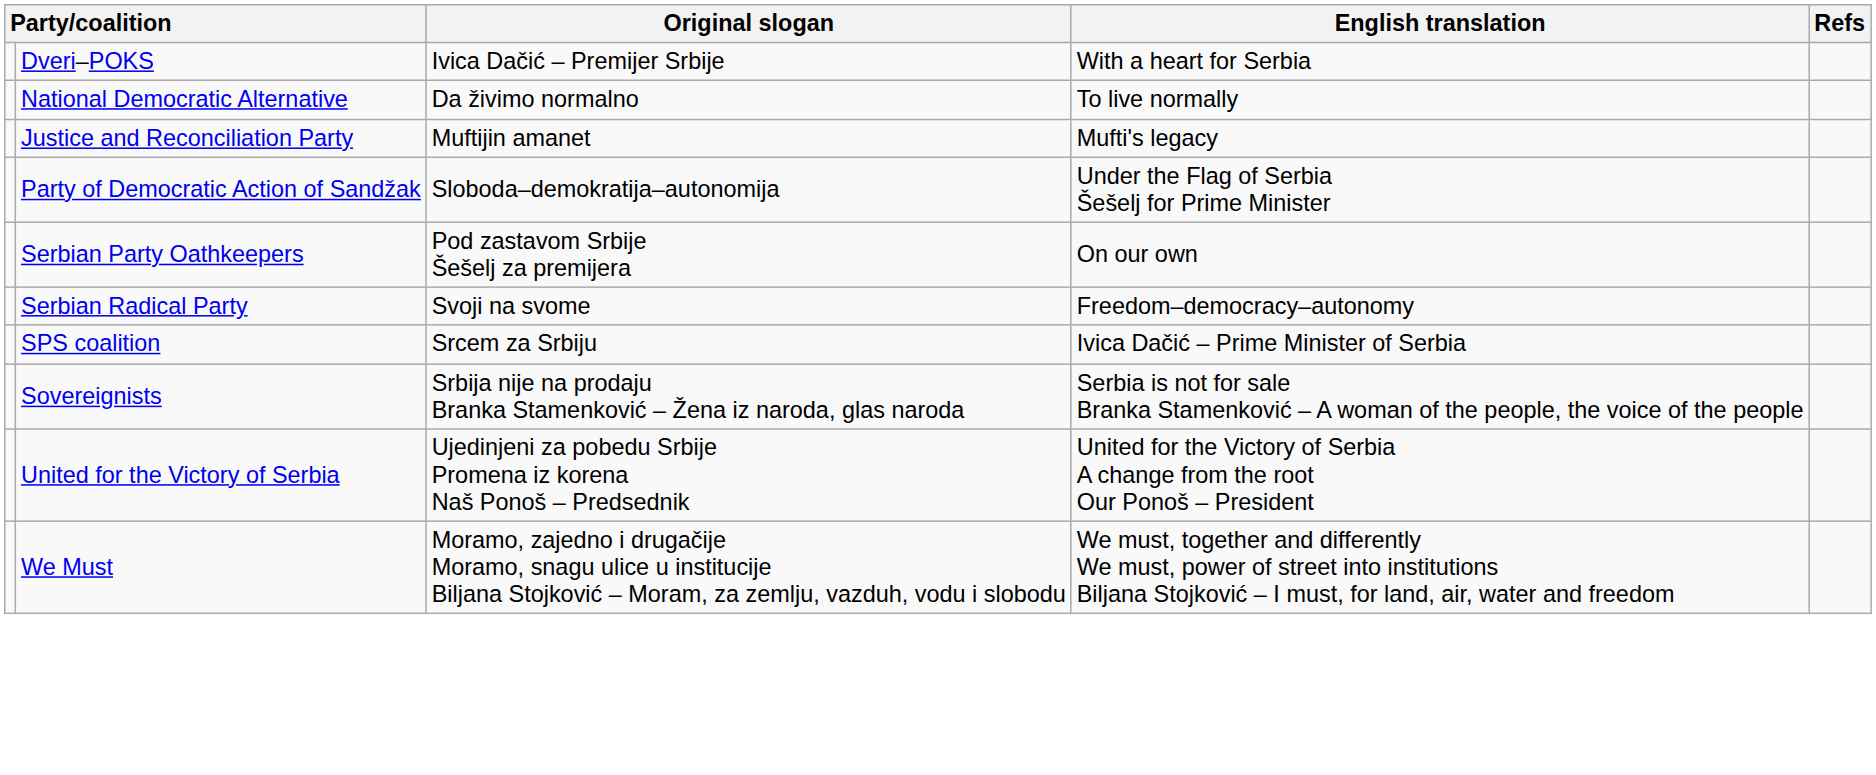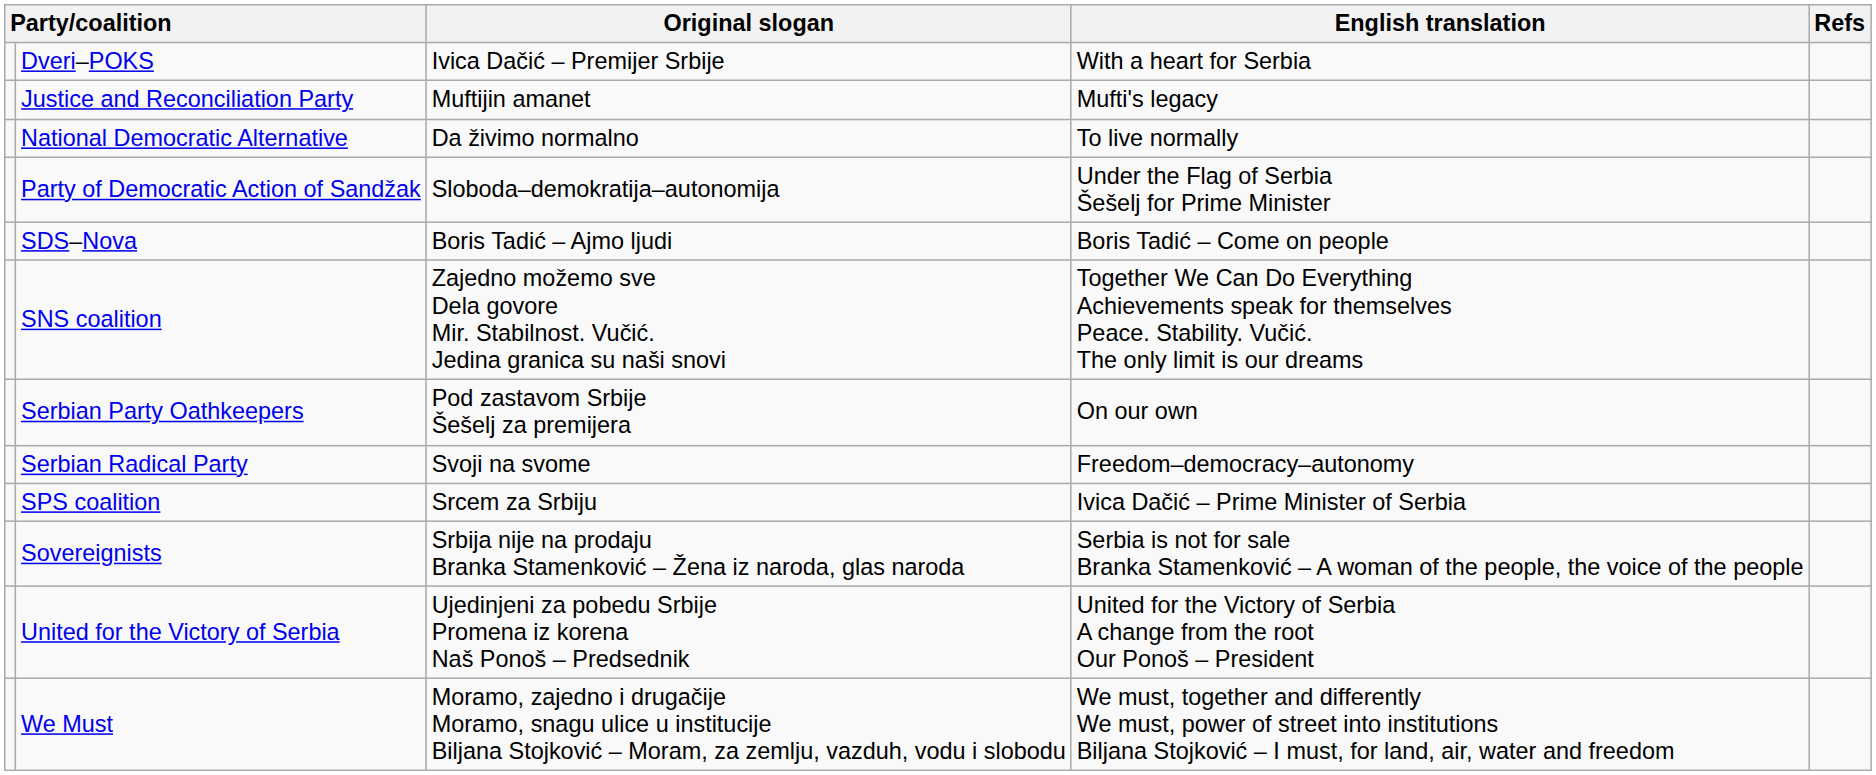rows swapped: Justice and Reconciliation Party <-> National Democratic Alternative
+ row: SDS–Nova | Boris Tadić – Ajmo ljudi | Boris Tadić – Come on people
+ row: SNS coalition | Zajedno možemo sve Dela govore Mir. Stabilnost. Vučić. Jedina granica su naši snovi | Together We Can Do Everything Achievements speak for themselves Peace. Stability. Vučić. The only limit is our dreams
